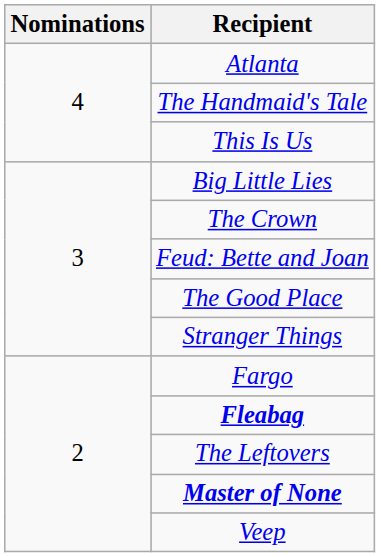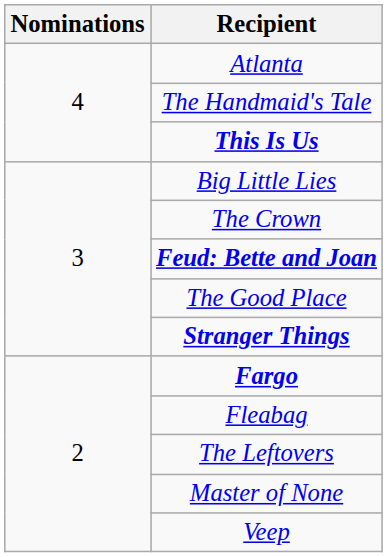This Is Us | Recipient: normal -> bold
Feud: Bette and Joan | Recipient: normal -> bold
Stranger Things | Recipient: normal -> bold
Fargo | Recipient: normal -> bold
Fleabag | Recipient: bold -> normal
Master of None | Recipient: bold -> normal
